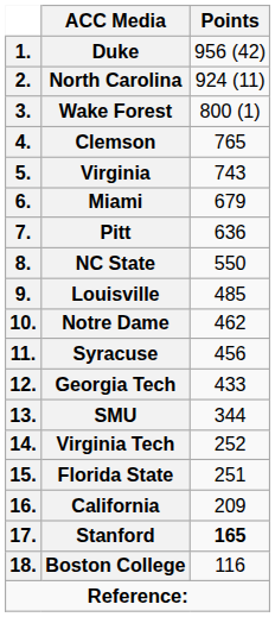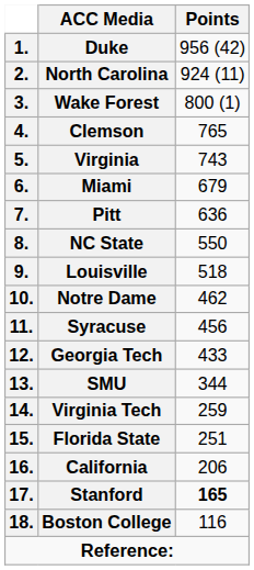Louisville | Points: 485 -> 518
Virginia Tech | Points: 252 -> 259
California | Points: 209 -> 206
